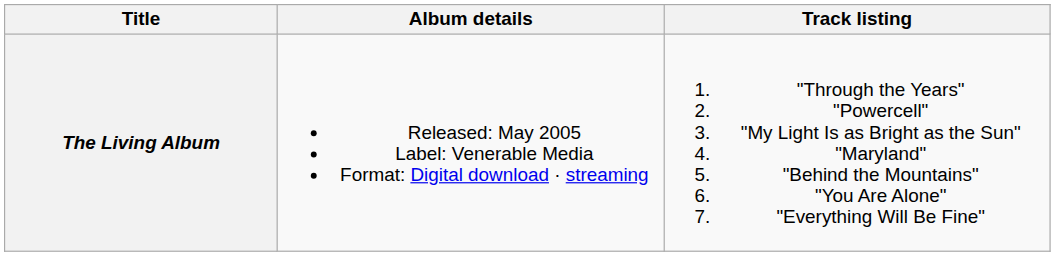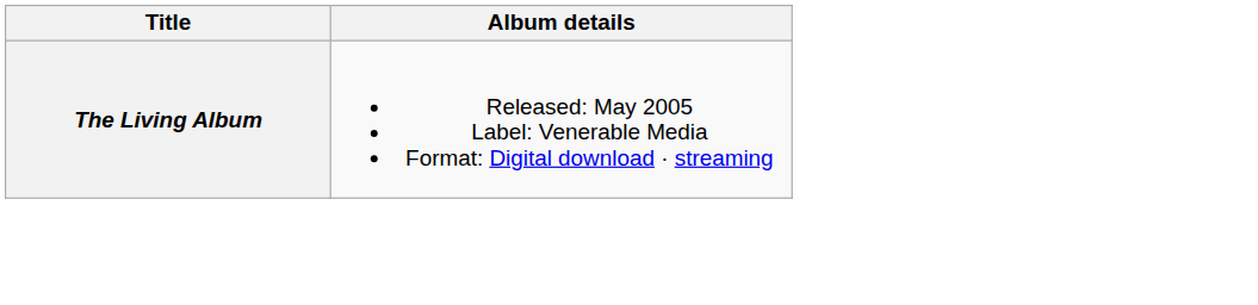- column: Track listing | "Through the Years" "Powercell" "My Light Is as Bright as the Sun" "Maryland" "Behind the Mountains" "You Are Alone" "Everything Will Be Fine"
